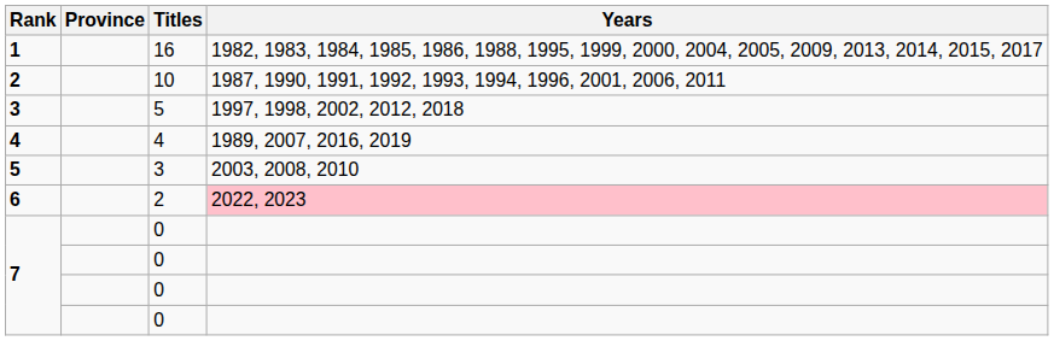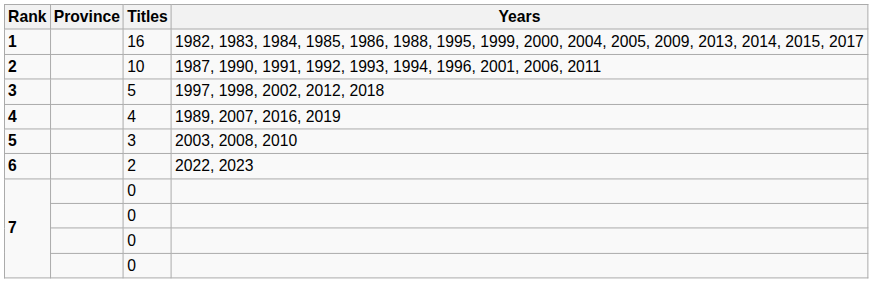6 | Years: pink background -> no background
